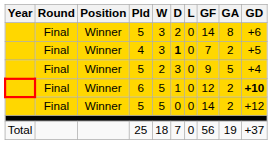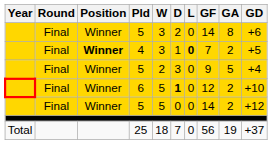4 | Position: normal -> bold
4 | D: bold -> normal
4 | L: normal -> bold
6 | D: normal -> bold
6 | GD: bold -> normal
